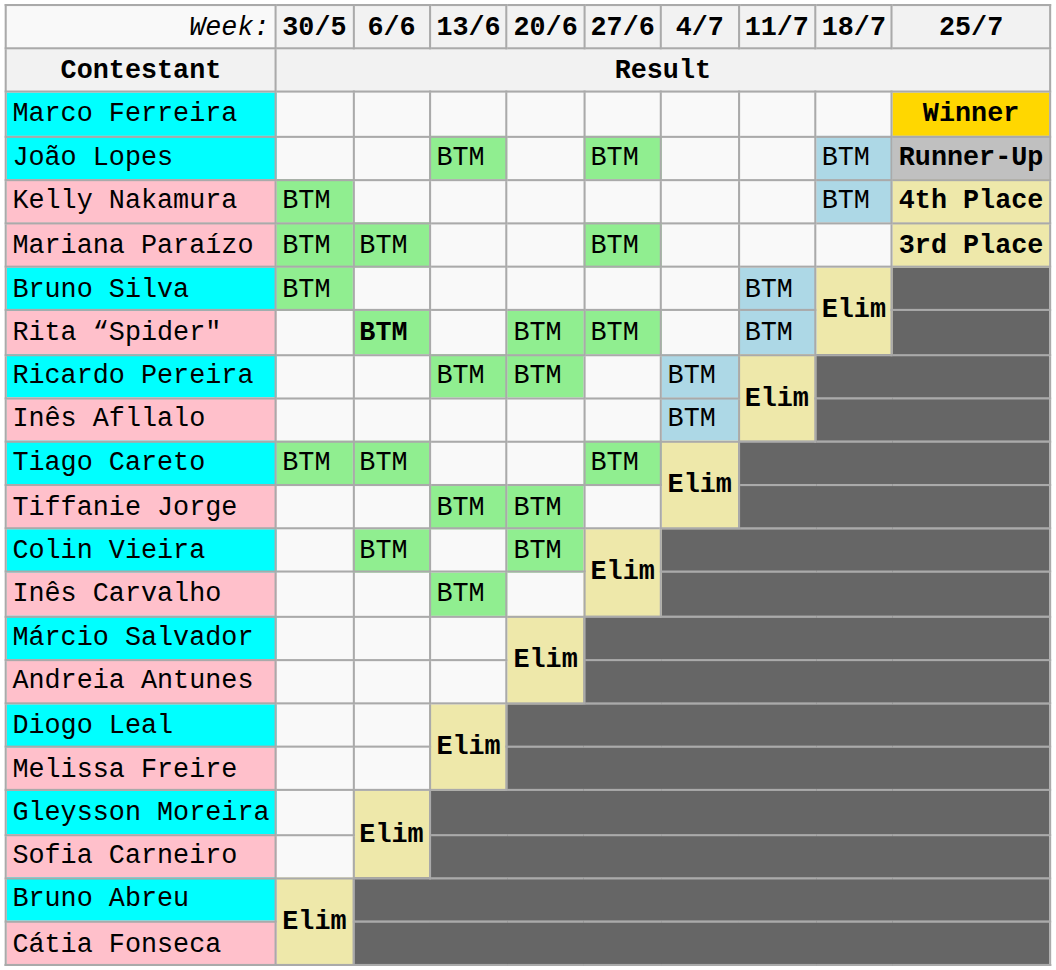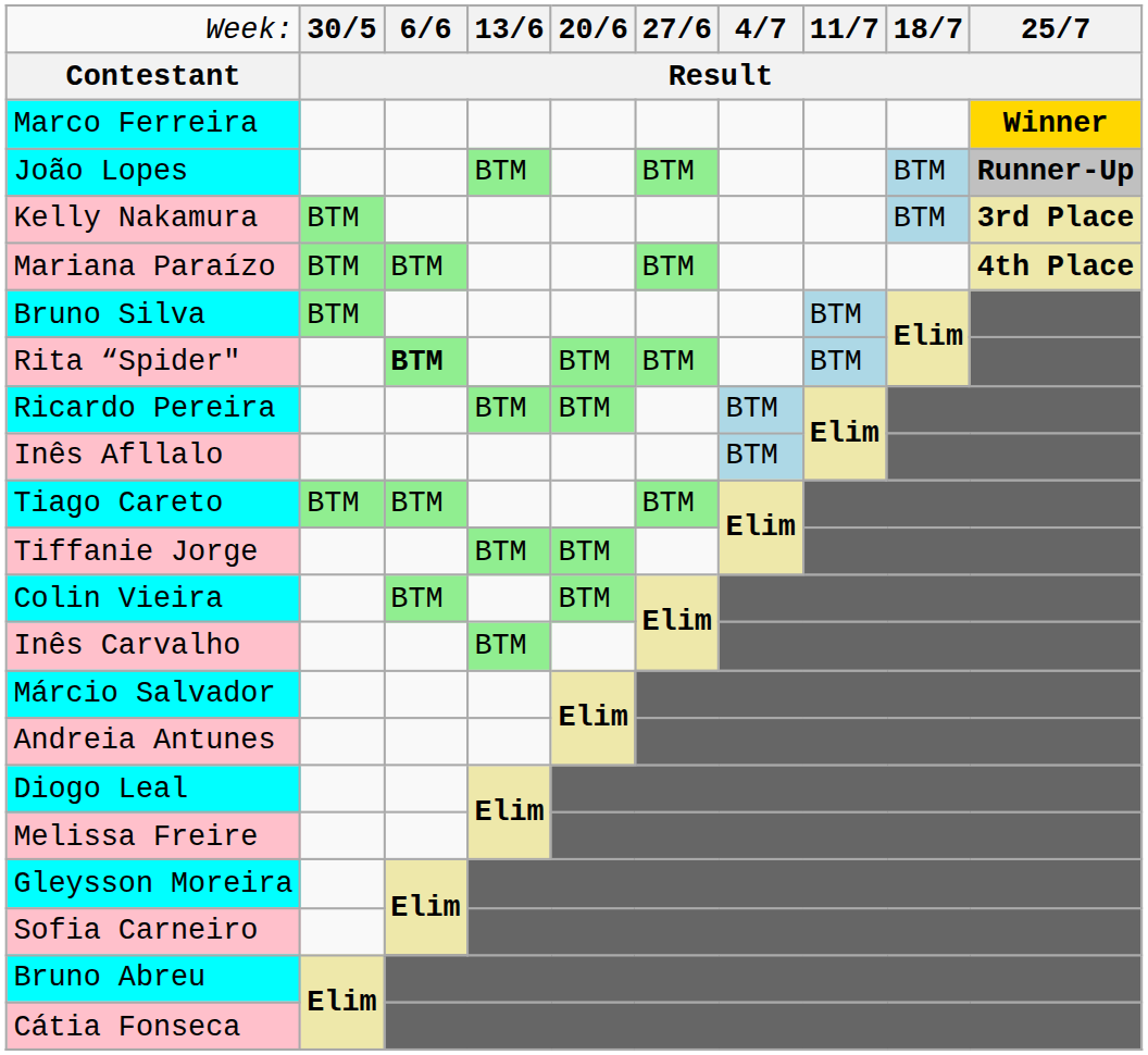Kelly Nakamura | column 10: 4th Place -> 3rd Place
Mariana Paraízo | column 10: 3rd Place -> 4th Place
